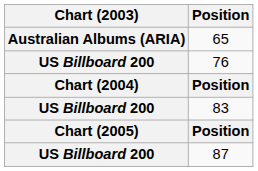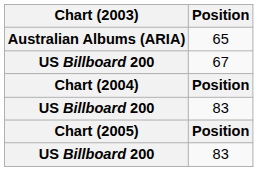row 3 | Position: 76 -> 67
row 7 | Position: 87 -> 83
